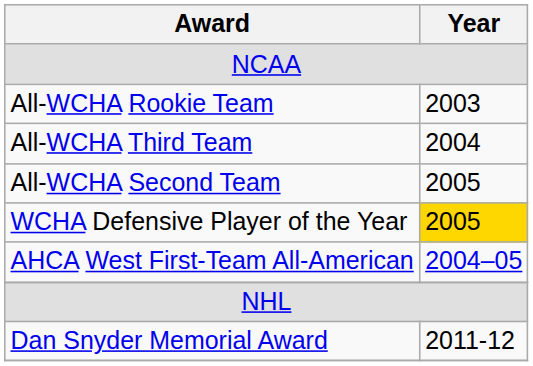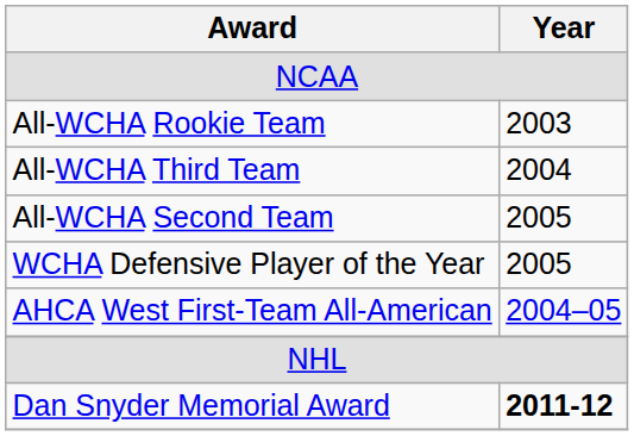WCHA Defensive Player of the Year | Year: gold background -> no background
Dan Snyder Memorial Award | Year: normal -> bold
